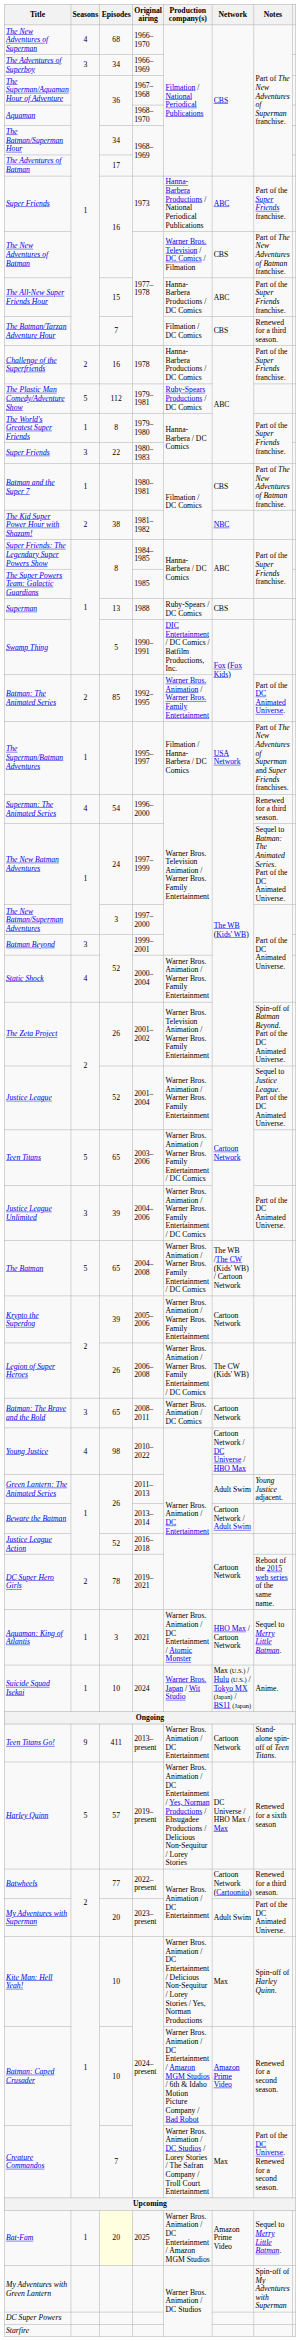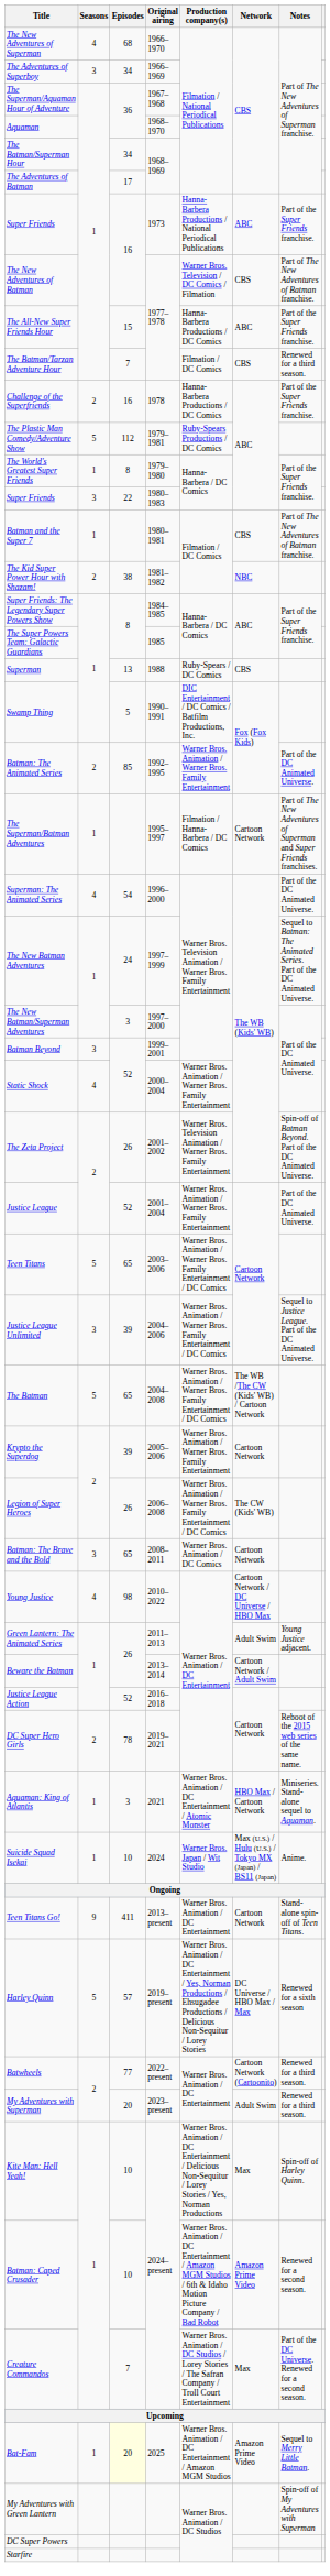The Superman/Batman Adventures | Network: USA Network -> Cartoon Network
Superman: The Animated Series | Notes: Renewed for a third season. -> Part of the DC Animated Universe.
Justice League | Notes: Sequel to Justice League. Part of the DC Animated Universe. -> Part of the DC Animated Universe.
Justice League Unlimited | Notes: Part of the DC Animated Universe. -> Sequel to Justice League. Part of the DC Animated Universe.
Aquaman: King of Atlantis | Notes: Sequel to Merry Little Batman. -> Miniseries. Stand-alone sequel to Aquaman.
My Adventures with Superman | Notes: Part of the DC Animated Universe. -> Renewed for a third season.
